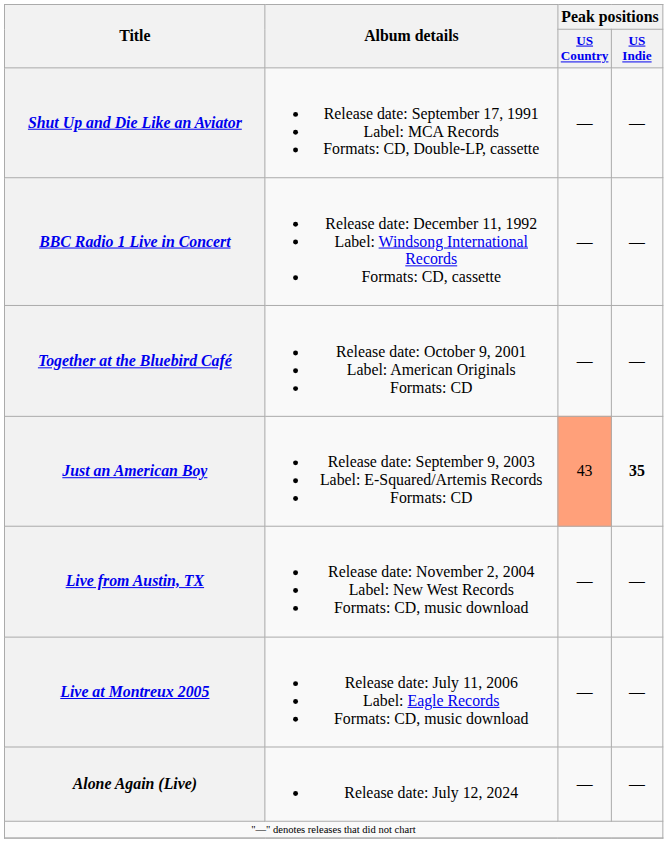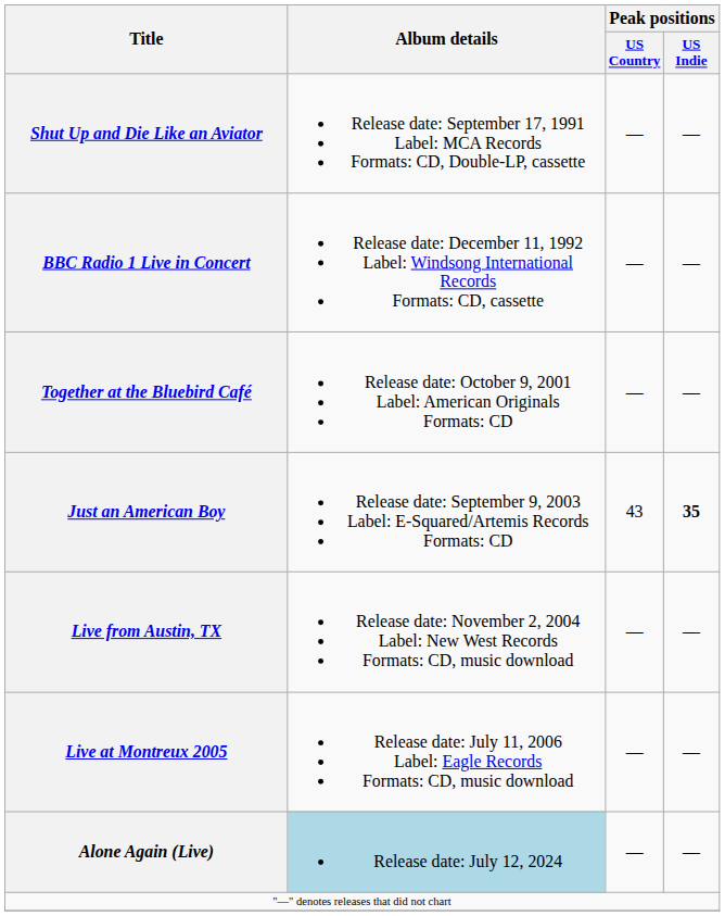Just an American Boy | Peak positions / US Country: lightsalmon background -> no background
Alone Again (Live) | Album details: no background -> lightblue background
